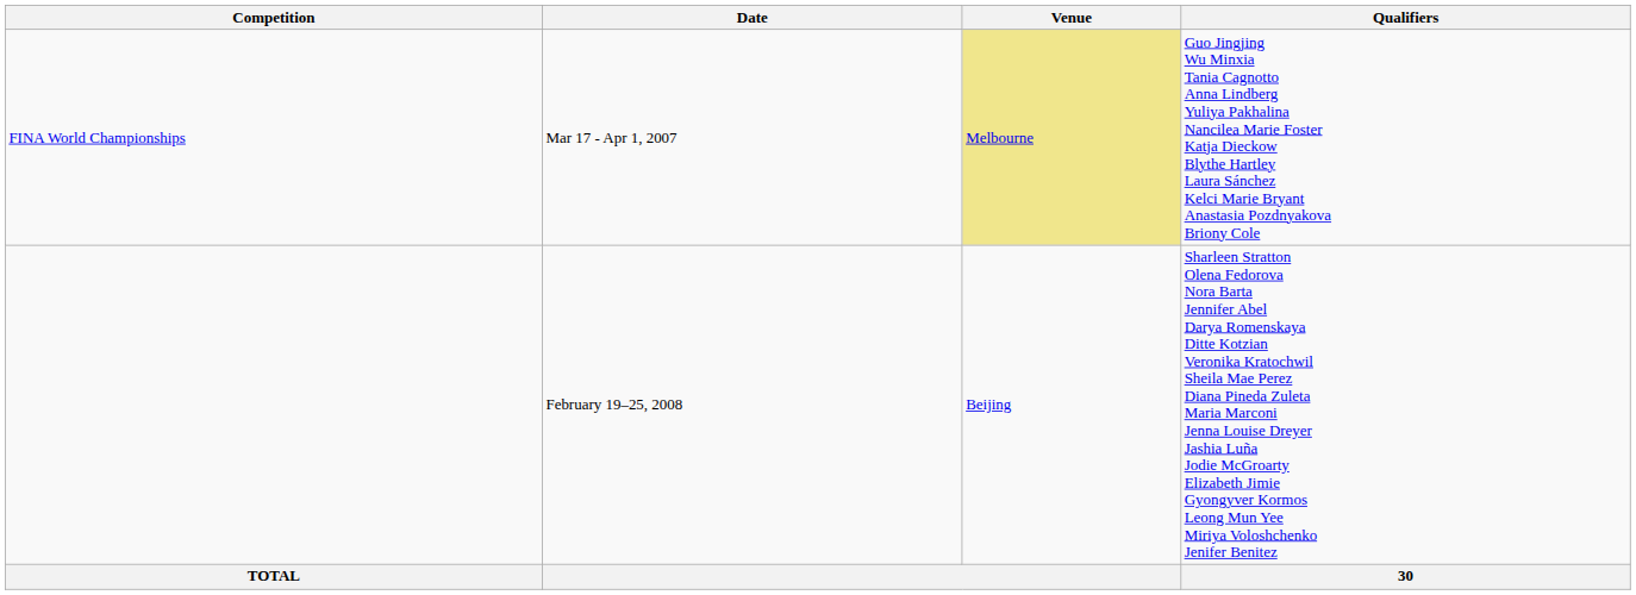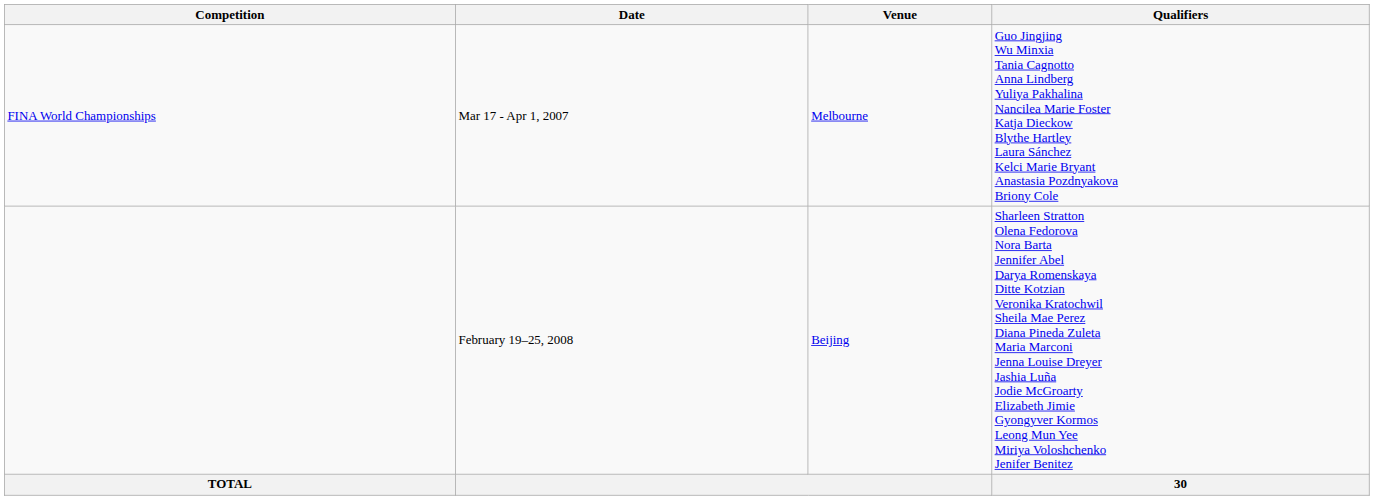FINA World Championships | Venue: khaki background -> no background
